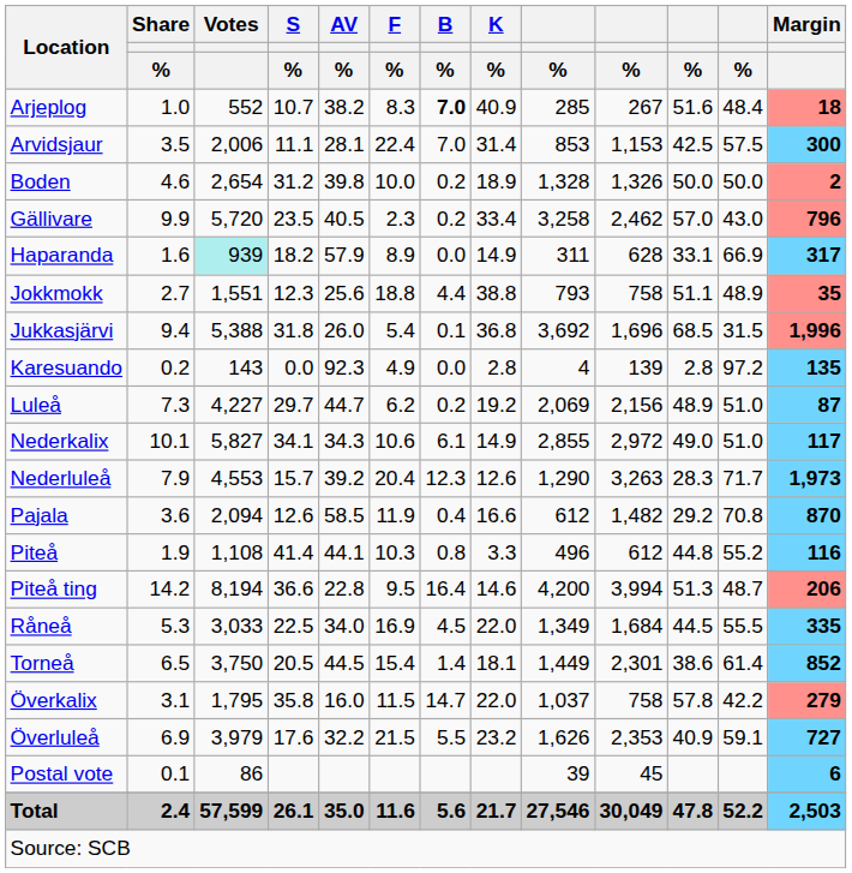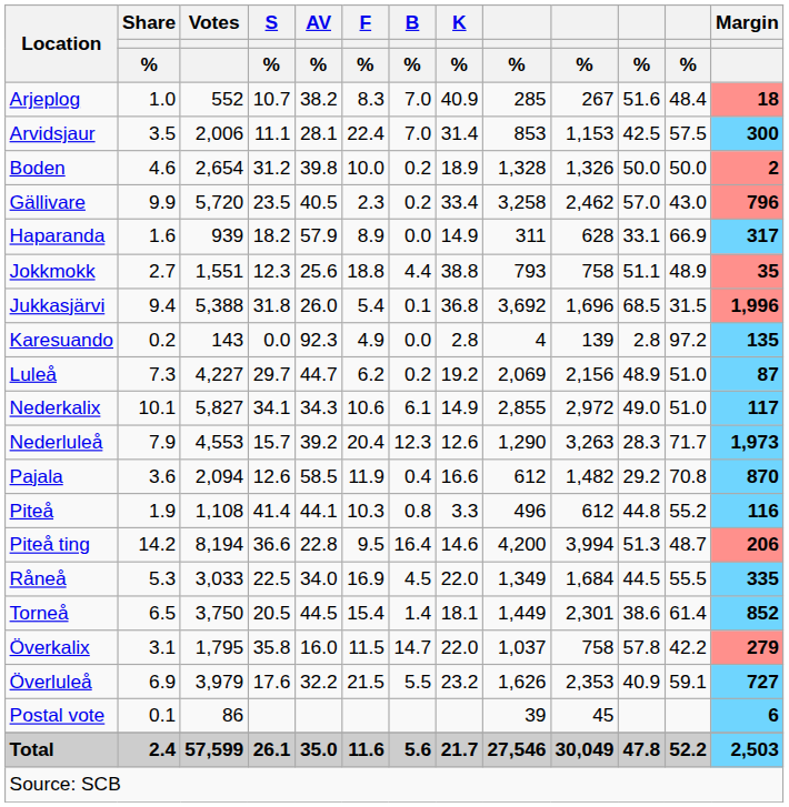Arjeplog | B / %: bold -> normal
Haparanda | Votes: paleturquoise background -> no background
